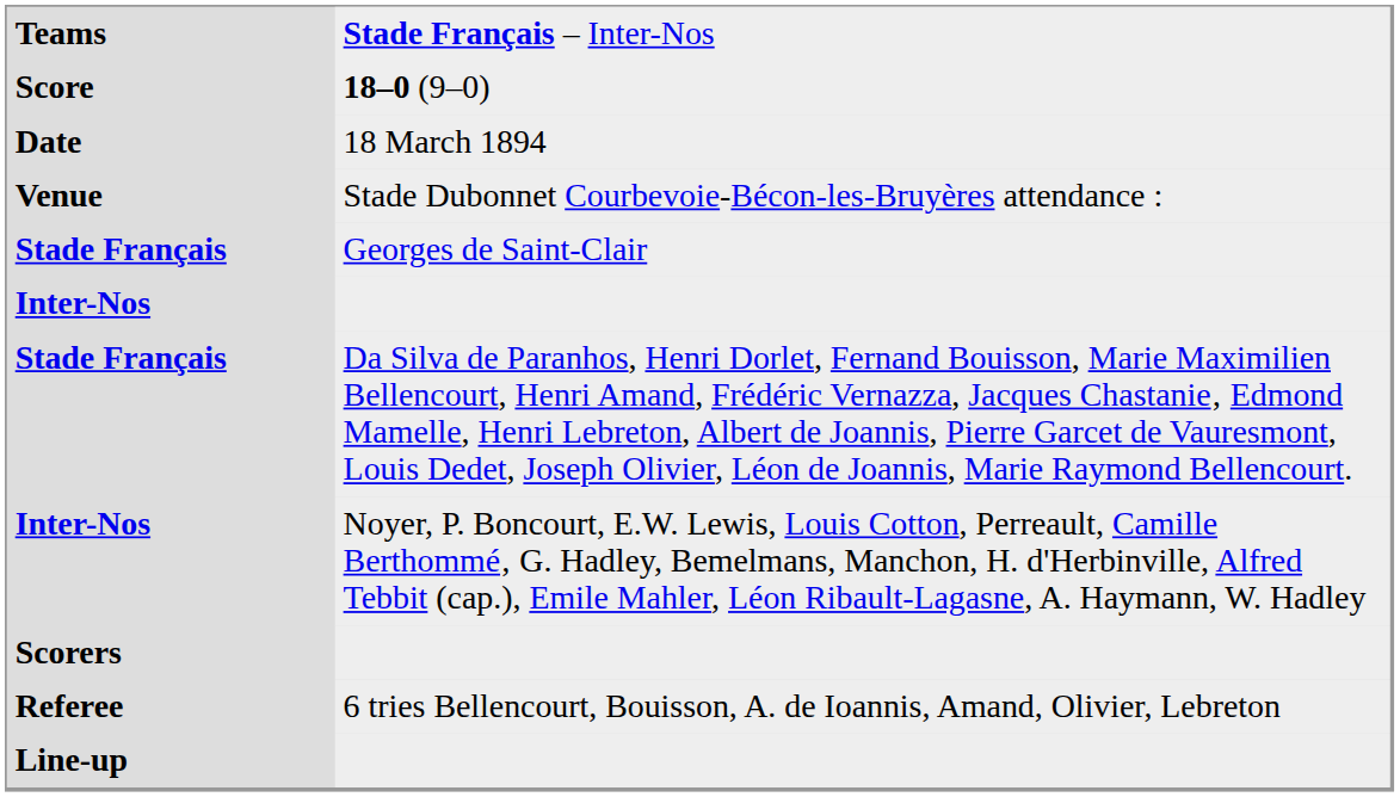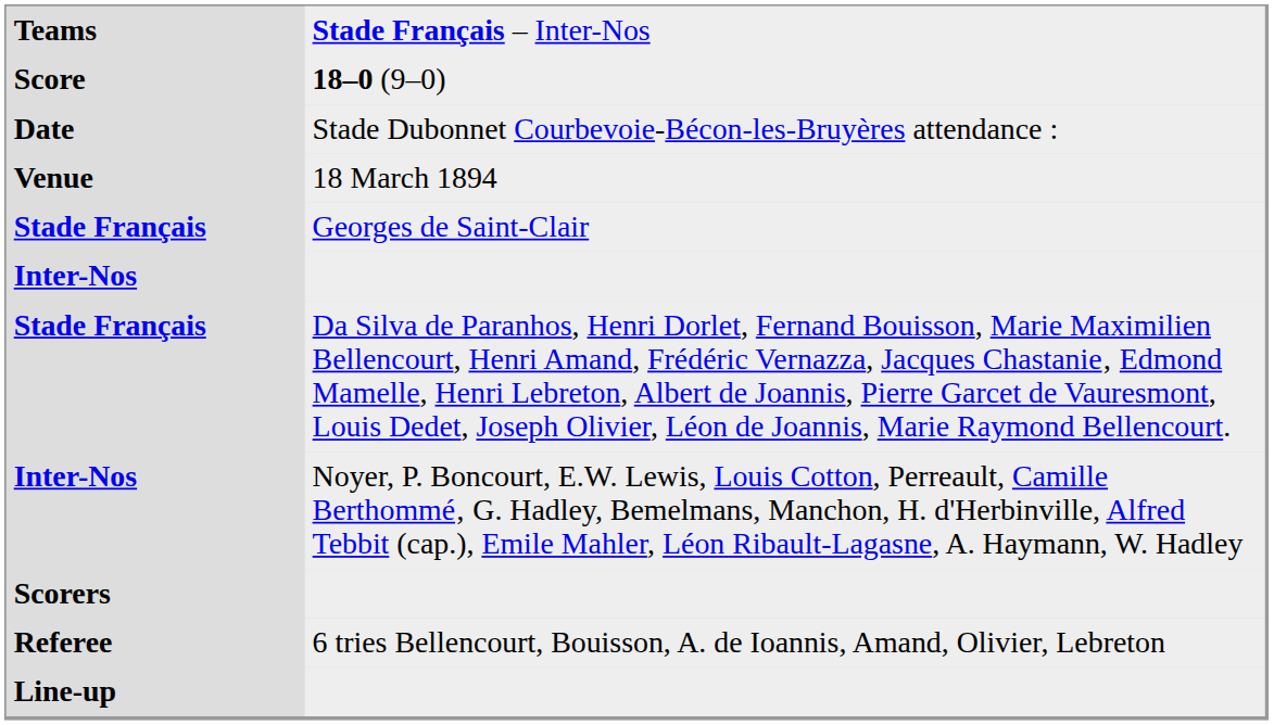row 3 | column 2: 18 March 1894 -> Stade Dubonnet Courbevoie-Bécon-les-Bruyères attendance :
row 4 | column 2: Stade Dubonnet Courbevoie-Bécon-les-Bruyères attendance : -> 18 March 1894
